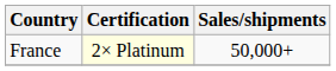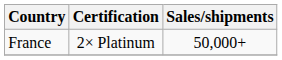France | Certification: lightyellow background -> no background
